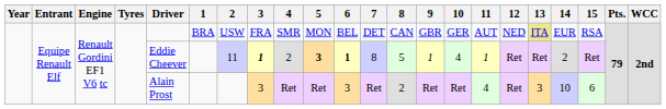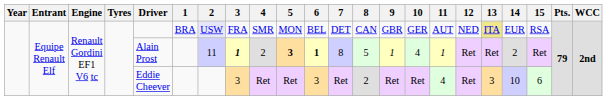row 2 | 2: no background -> lavender background
row 3 | Driver: Eddie Cheever -> Alain Prost
row 4 | Driver: Alain Prost -> Eddie Cheever
